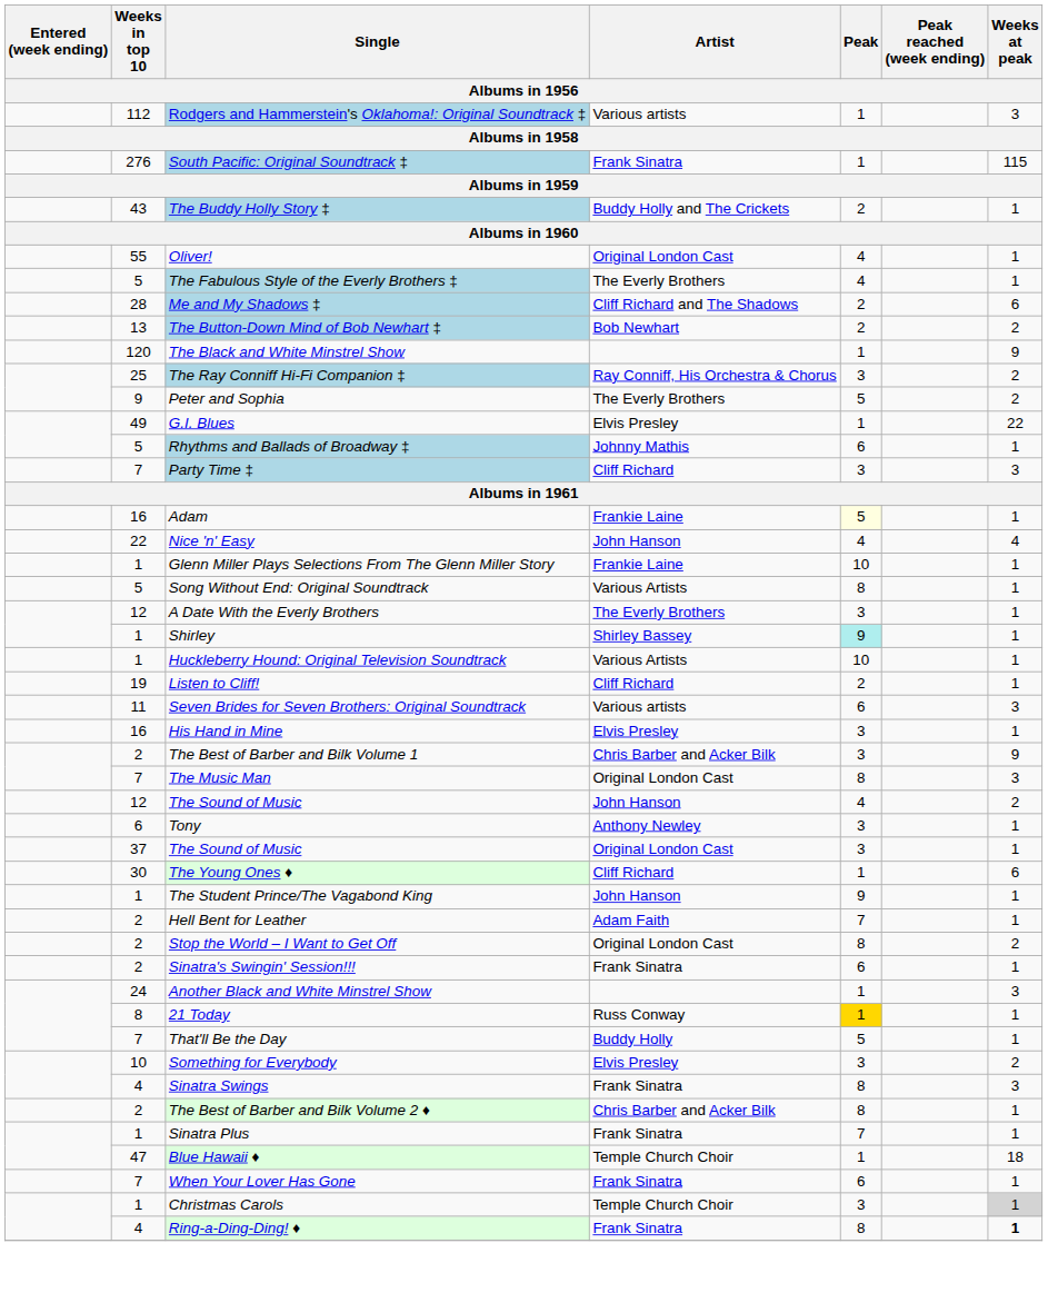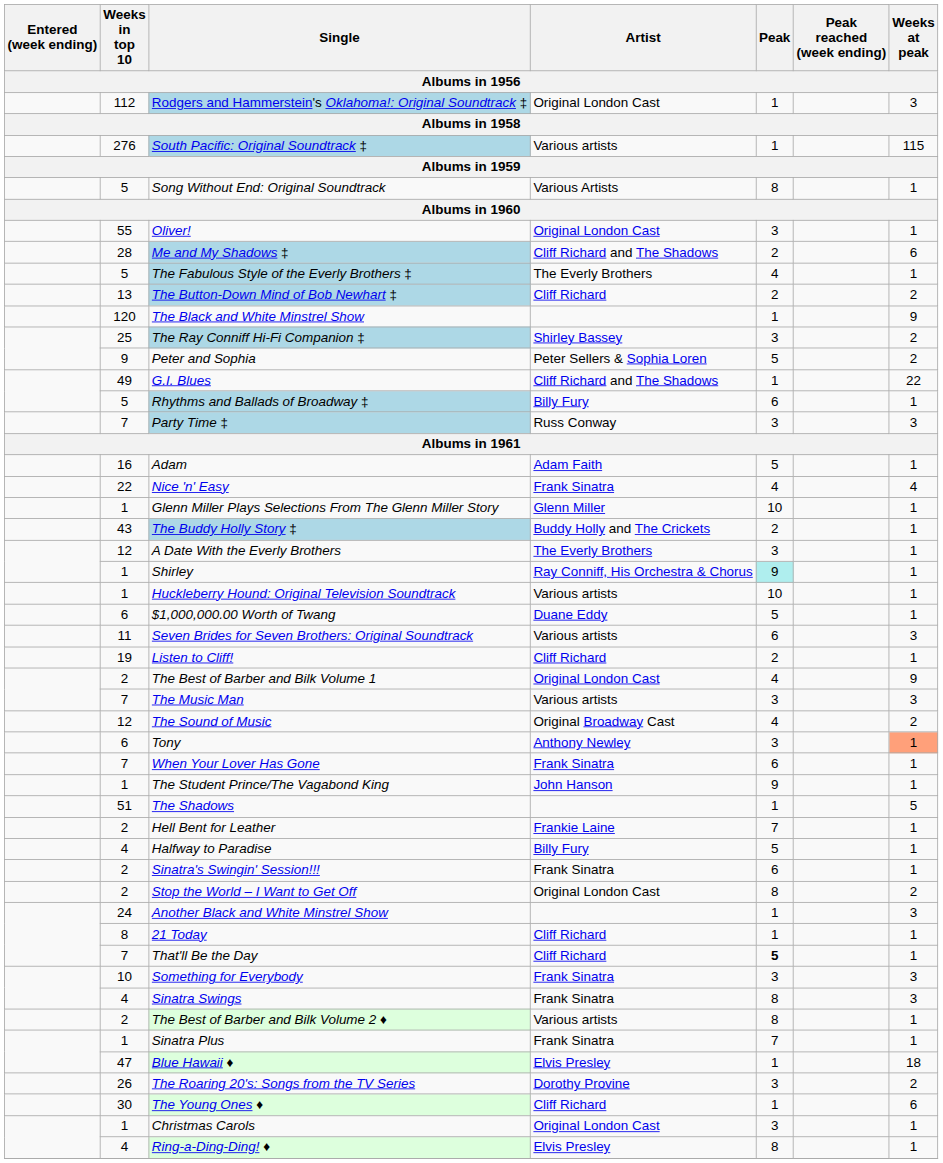Rodgers and Hammerstein's Oklahoma!: Original Soundtrack ‡ | Artist: Various artists -> Original London Cast
South Pacific: Original Soundtrack ‡ | Artist: Frank Sinatra -> Various artists
rows swapped: The Buddy Holly Story ‡ <-> Song Without End: Original Soundtrack
Oliver! | Peak: 4 -> 3
rows swapped: Me and My Shadows ‡ <-> The Fabulous Style of the Everly Brothers ‡
The Button-Down Mind of Bob Newhart ‡ | Artist: Bob Newhart -> Cliff Richard
The Ray Conniff Hi-Fi Companion ‡ | Artist: Ray Conniff, His Orchestra & Chorus -> Shirley Bassey
Peter and Sophia | Artist: The Everly Brothers -> Peter Sellers & Sophia Loren
G.I. Blues | Artist: Elvis Presley -> Cliff Richard and The Shadows
Rhythms and Ballads of Broadway ‡ | Artist: Johnny Mathis -> Billy Fury
Party Time ‡ | Artist: Cliff Richard -> Russ Conway
Adam | Artist: Frankie Laine -> Adam Faith
Adam | Peak: lightyellow background -> no background
Nice 'n' Easy | Artist: John Hanson -> Frank Sinatra
Glenn Miller Plays Selections From The Glenn Miller Story | Artist: Frankie Laine -> Glenn Miller
Shirley | Artist: Shirley Bassey -> Ray Conniff, His Orchestra & Chorus
Huckleberry Hound: Original Television Soundtrack | Artist: Various Artists -> Various artists
+ row: 6 | $1,000,000.00 Worth of Twang | Duane Eddy | 5 | 1
rows swapped: Listen to Cliff! <-> Seven Brides for Seven Brothers: Original Soundtrack
- row: 16 | His Hand in Mine | Elvis Presley | 3 | 1
The Best of Barber and Bilk Volume 1 | Artist: Chris Barber and Acker Bilk -> Original London Cast
The Best of Barber and Bilk Volume 1 | Peak: 3 -> 4
The Music Man | Artist: Original London Cast -> Various artists
The Music Man | Peak: 8 -> 3
12 / The Sound of Music | Artist: John Hanson -> Original Broadway Cast
Tony | Weeks at peak: no background -> lightsalmon background
- row: 37 | The Sound of Music | Original London Cast | 3 | 1
rows swapped: When Your Lover Has Gone <-> The Young Ones ♦
+ row: 51 | The Shadows | 1 | 5
Hell Bent for Leather | Artist: Adam Faith -> Frankie Laine
+ row: 4 | Halfway to Paradise | Billy Fury | 5 | 1
rows swapped: Stop the World – I Want to Get Off <-> Sinatra's Swingin' Session!!!
21 Today | Artist: Russ Conway -> Cliff Richard
21 Today | Peak: gold background -> no background
That'll Be the Day | Artist: Buddy Holly -> Cliff Richard
That'll Be the Day | Peak: normal -> bold
Something for Everybody | Artist: Elvis Presley -> Frank Sinatra
Something for Everybody | Weeks at peak: 2 -> 3
The Best of Barber and Bilk Volume 2 ♦ | Artist: Chris Barber and Acker Bilk -> Various artists
Blue Hawaii ♦ | Artist: Temple Church Choir -> Elvis Presley
+ row: 26 | The Roaring 20's: Songs from the TV Series | Dorothy Provine | 3 | 2
Christmas Carols | Artist: Temple Church Choir -> Original London Cast
Christmas Carols | Weeks at peak: lightgrey background -> no background
Ring-a-Ding-Ding! ♦ | Artist: Frank Sinatra -> Elvis Presley
Ring-a-Ding-Ding! ♦ | Weeks at peak: bold -> normal
